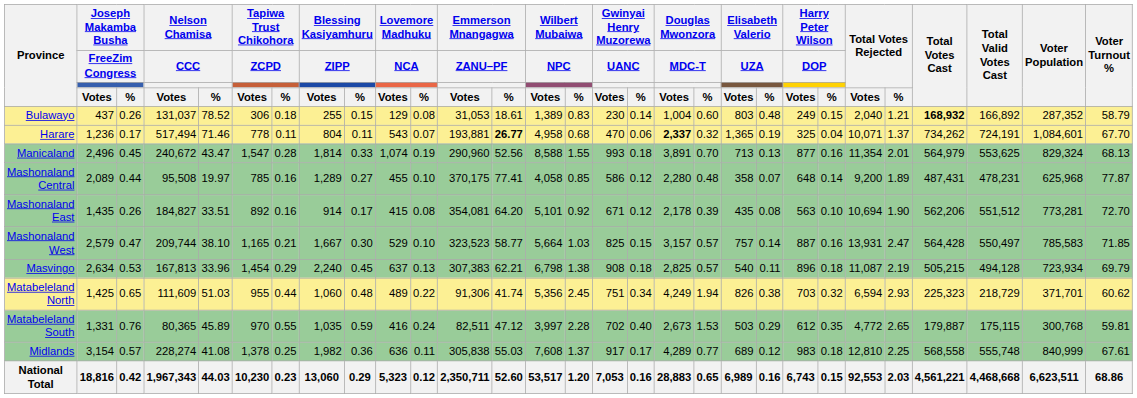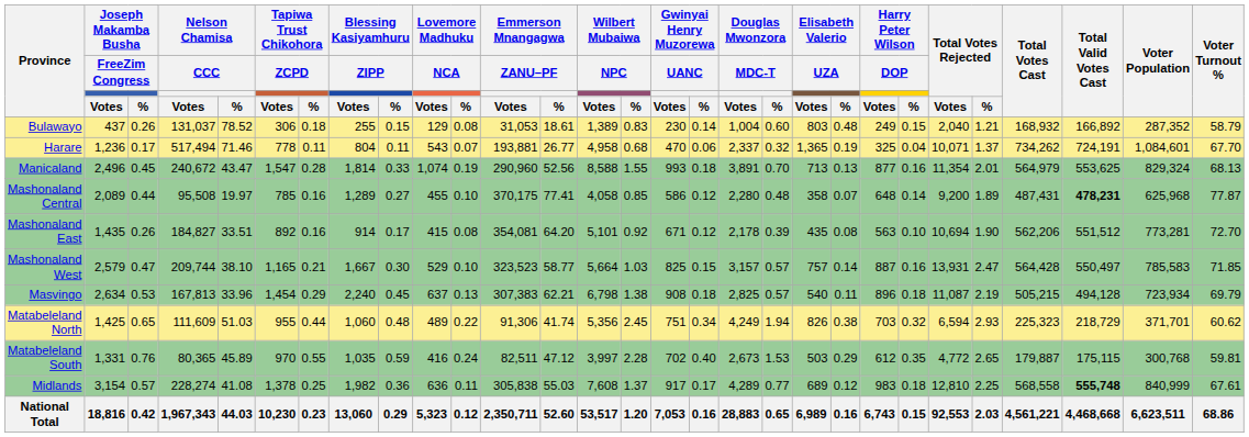Bulawayo | Total Votes Cast: bold -> normal
Harare | Emmerson Mnangagwa / ZANU–PF / %: bold -> normal
Harare | Douglas Mwonzora / MDC-T / Votes: bold -> normal
Mashonaland Central | Total Valid Votes Cast: normal -> bold
Midlands | Total Valid Votes Cast: normal -> bold
